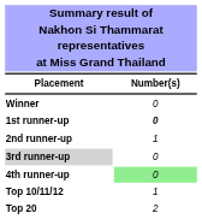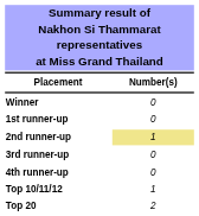row 4 | column 2: bold -> normal
row 5 | column 2: no background -> khaki background
row 6 | column 1: lightgrey background -> no background
row 7 | column 2: lightgreen background -> no background
